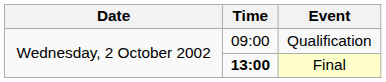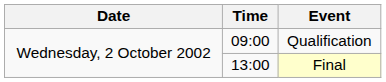Final | Time: bold -> normal
